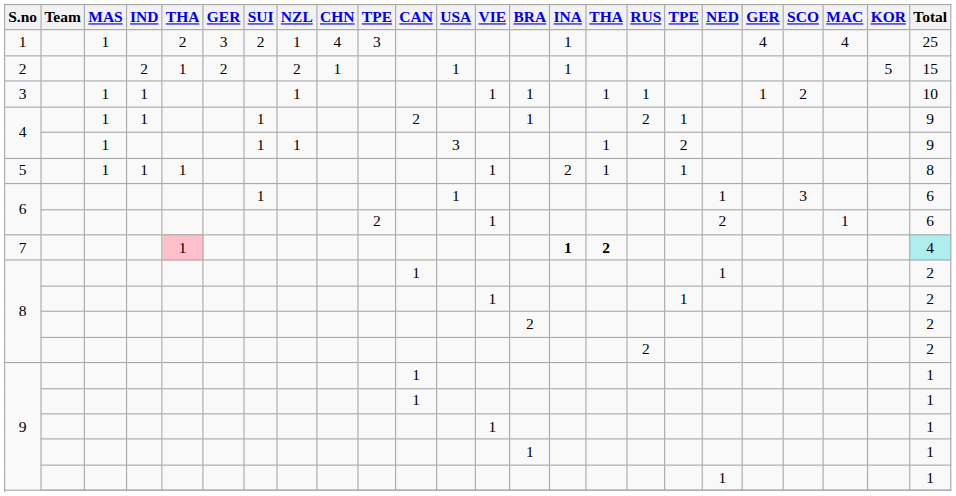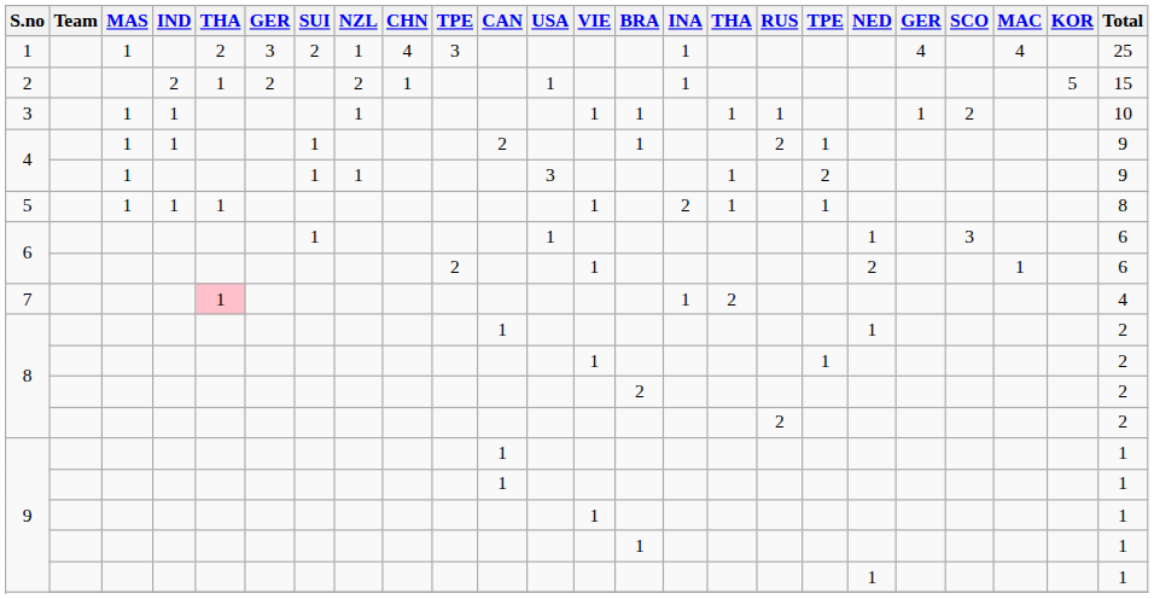7 | INA: bold -> normal
7 | column 16: bold -> normal
7 | Total: paleturquoise background -> no background
